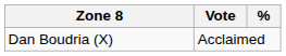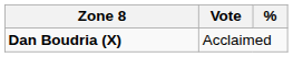Dan Boudria (X) | Zone 8: normal -> bold
